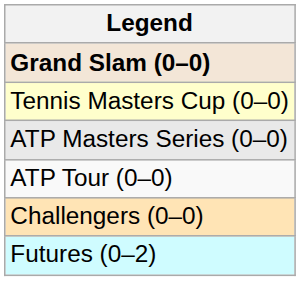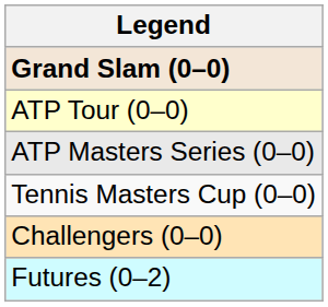row 3 | column 1: Tennis Masters Cup (0–0) -> ATP Tour (0–0)
row 5 | column 1: ATP Tour (0–0) -> Tennis Masters Cup (0–0)
